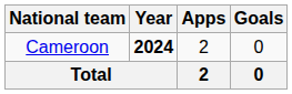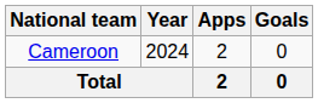Cameroon | Year: bold -> normal
